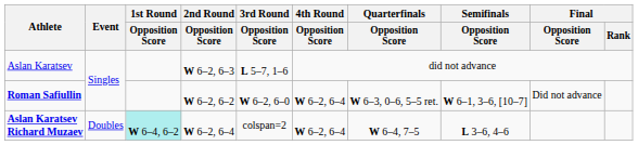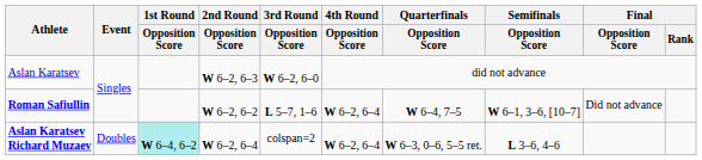Aslan Karatsev | 3rd Round / Opposition Score: L 5–7, 1–6 -> W 6–2, 6–0
Roman Safiullin | 3rd Round / Opposition Score: W 6–2, 6–0 -> L 5–7, 1–6
Roman Safiullin | Quarterfinals / Opposition Score: W 6–3, 0–6, 5–5 ret. -> W 6–4, 7–5
Aslan Karatsev Richard Muzaev | Quarterfinals / Opposition Score: W 6–4, 7–5 -> W 6–3, 0–6, 5–5 ret.
